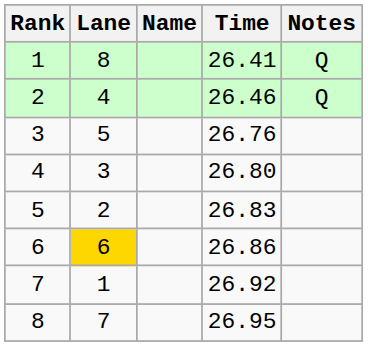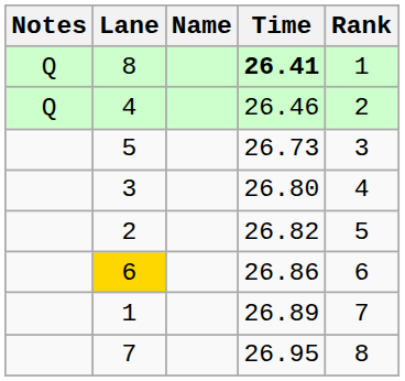columns swapped: Rank <-> Notes
row 2 | Time: normal -> bold
row 4 | Time: 26.76 -> 26.73
row 6 | Time: 26.83 -> 26.82
row 8 | Time: 26.92 -> 26.89
